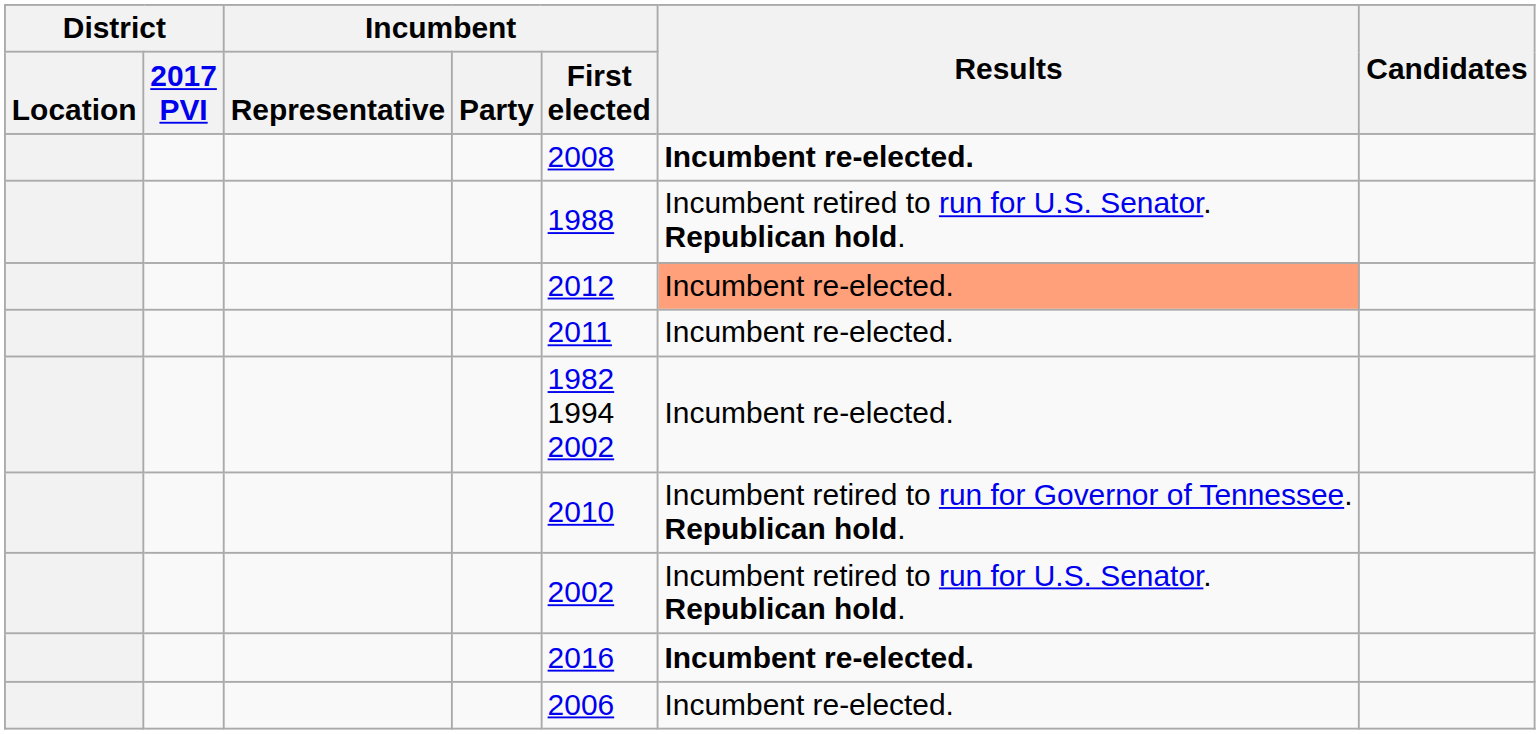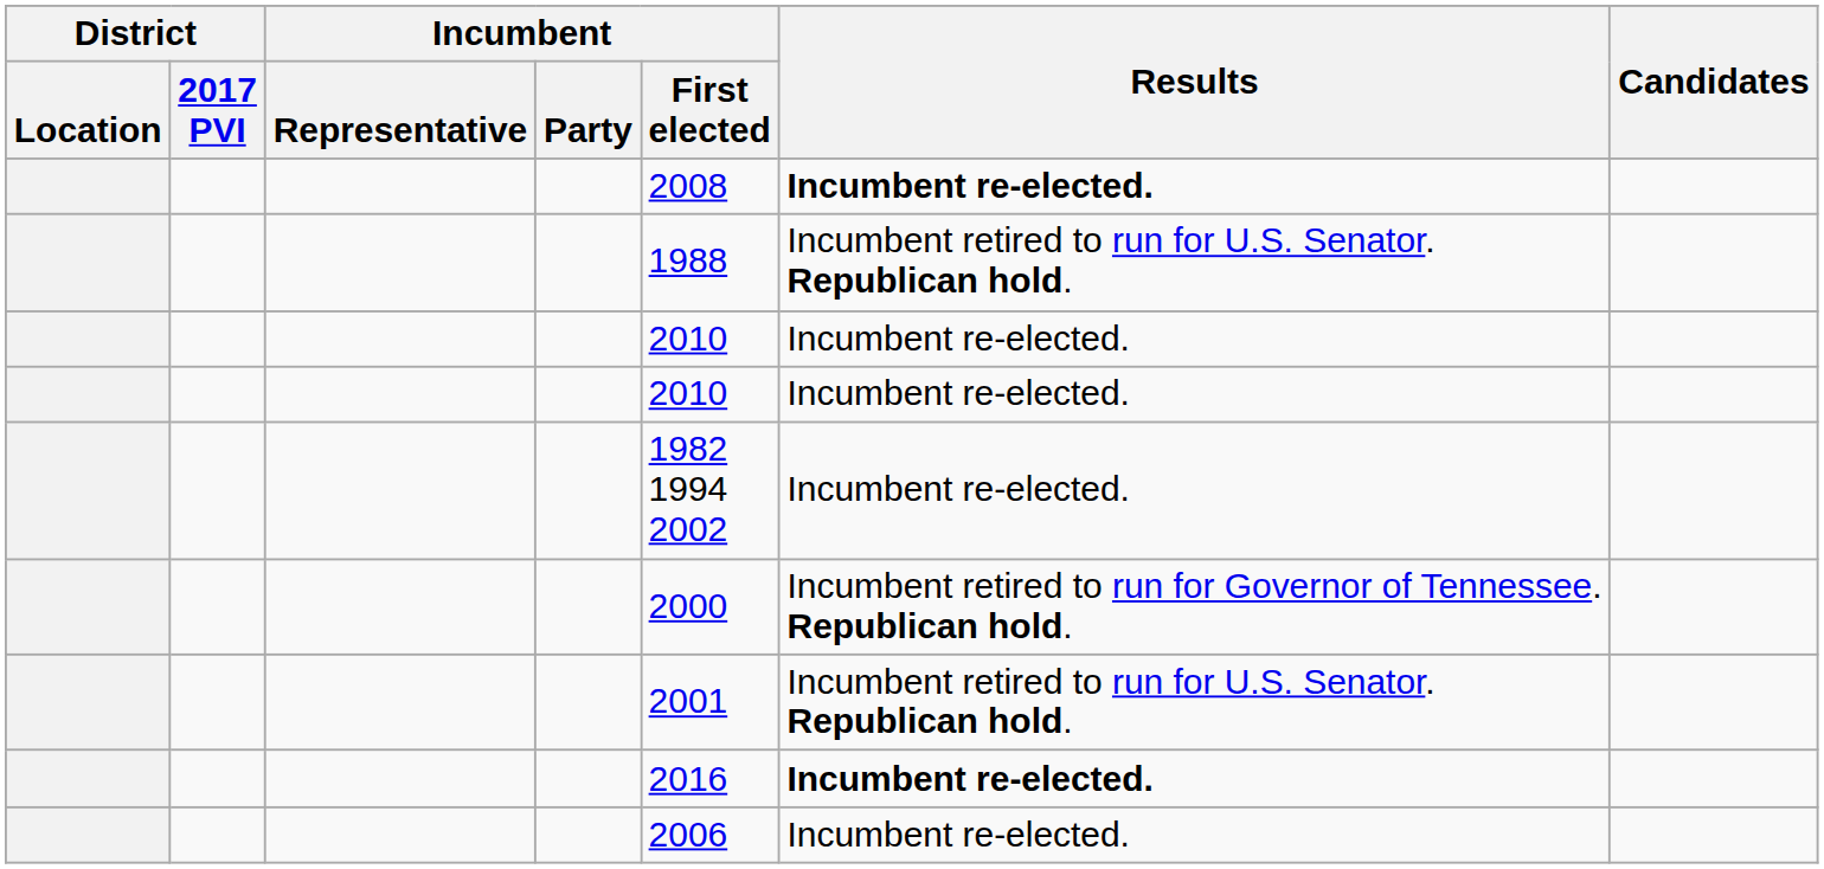row 5 | Incumbent / First elected: 2012 -> 2010
row 5 | Results: lightsalmon background -> no background
row 6 | Incumbent / First elected: 2011 -> 2010
row 8 | Incumbent / First elected: 2010 -> 2000
row 9 | Incumbent / First elected: 2002 -> 2001
